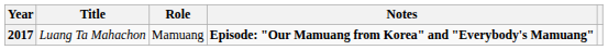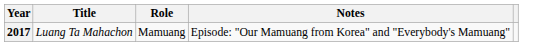2017 | Notes: bold -> normal
